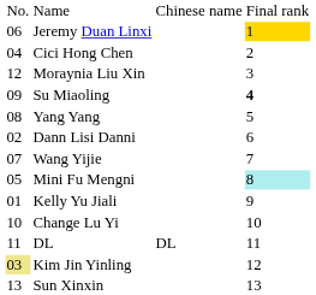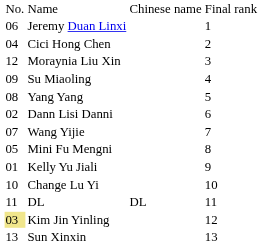Jeremy Duan Linxi | column 4: gold background -> no background
Su Miaoling | column 4: bold -> normal
Mini Fu Mengni | column 4: paleturquoise background -> no background
